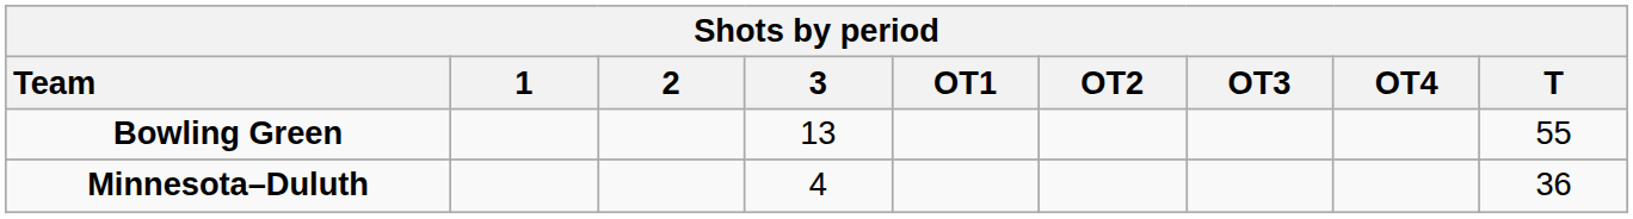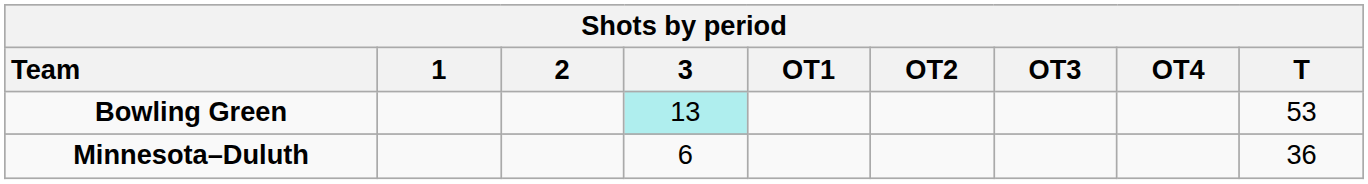Bowling Green | 3: no background -> paleturquoise background
Bowling Green | T: 55 -> 53
Minnesota–Duluth | 3: 4 -> 6
